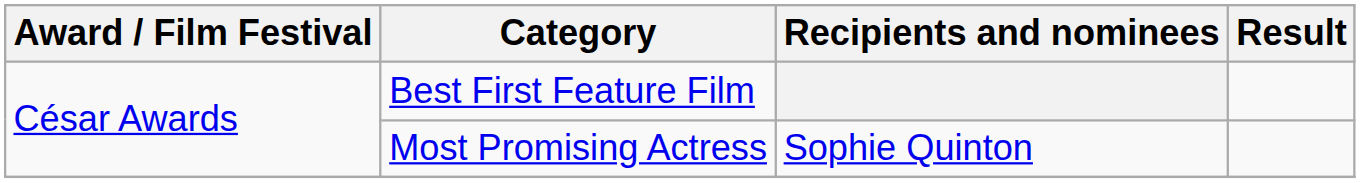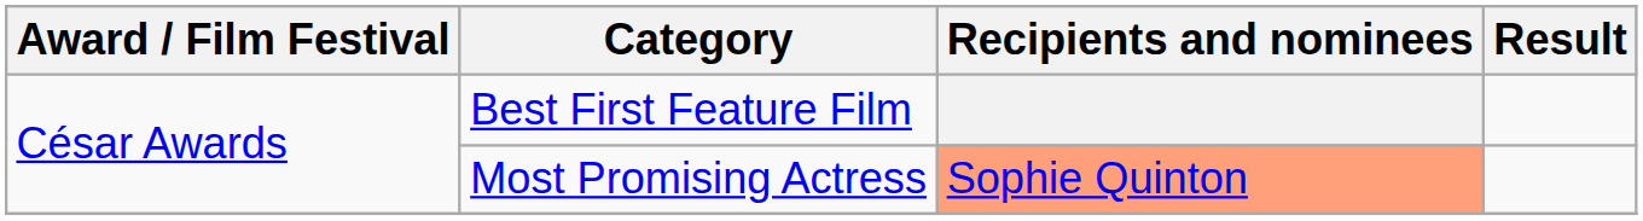Most Promising Actress | Recipients and nominees: no background -> lightsalmon background
